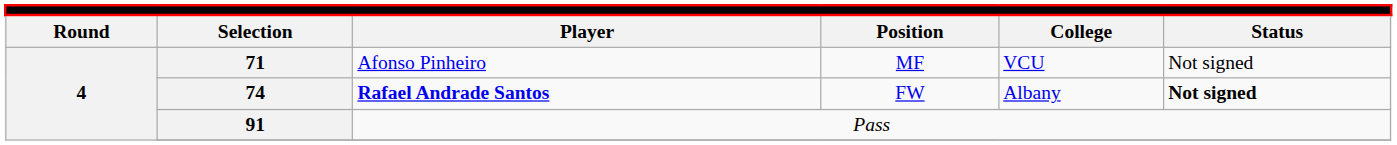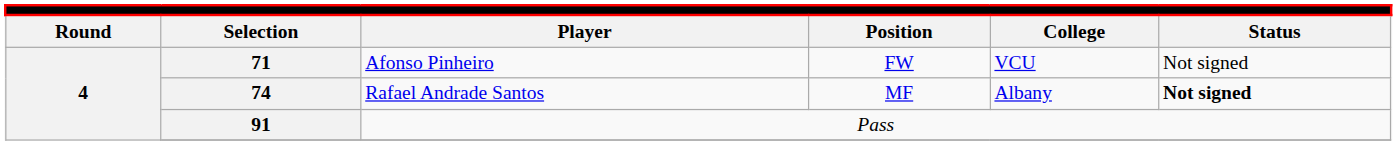71 | column 4: MF -> FW
74 | column 3: bold -> normal
74 | column 4: FW -> MF
